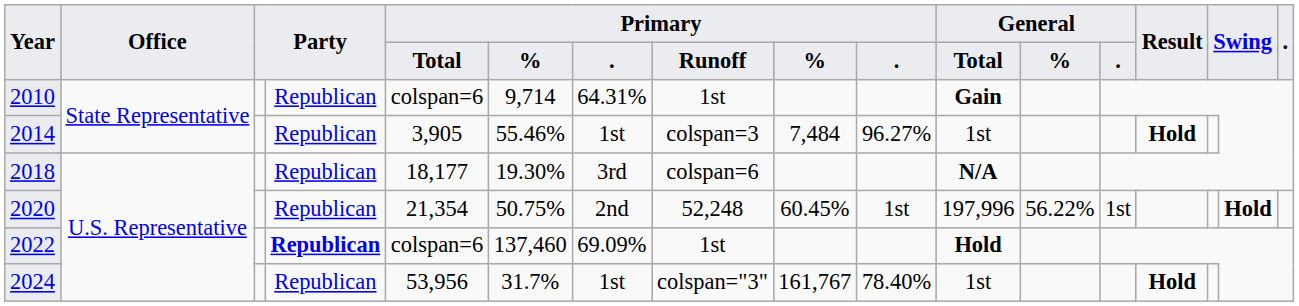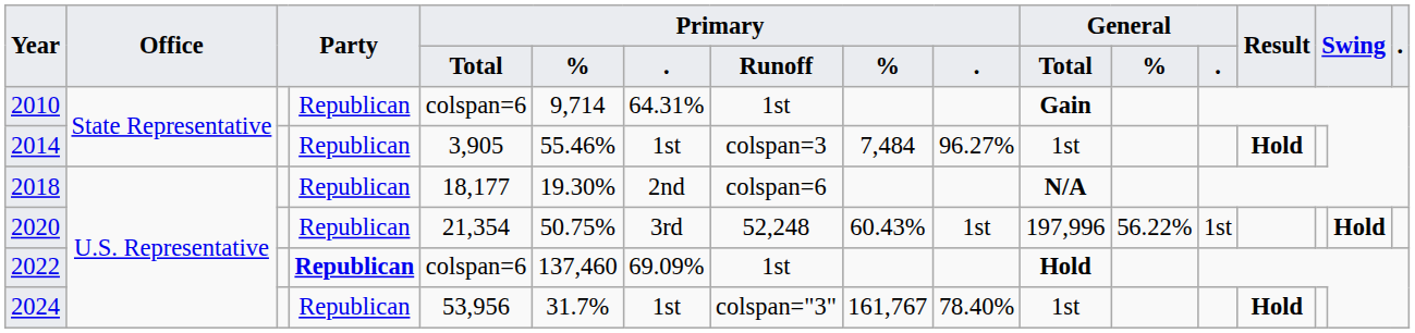2018 | column 7: 3rd -> 2nd
2020 | column 7: 2nd -> 3rd
2020 | column 9: 60.45% -> 60.43%
